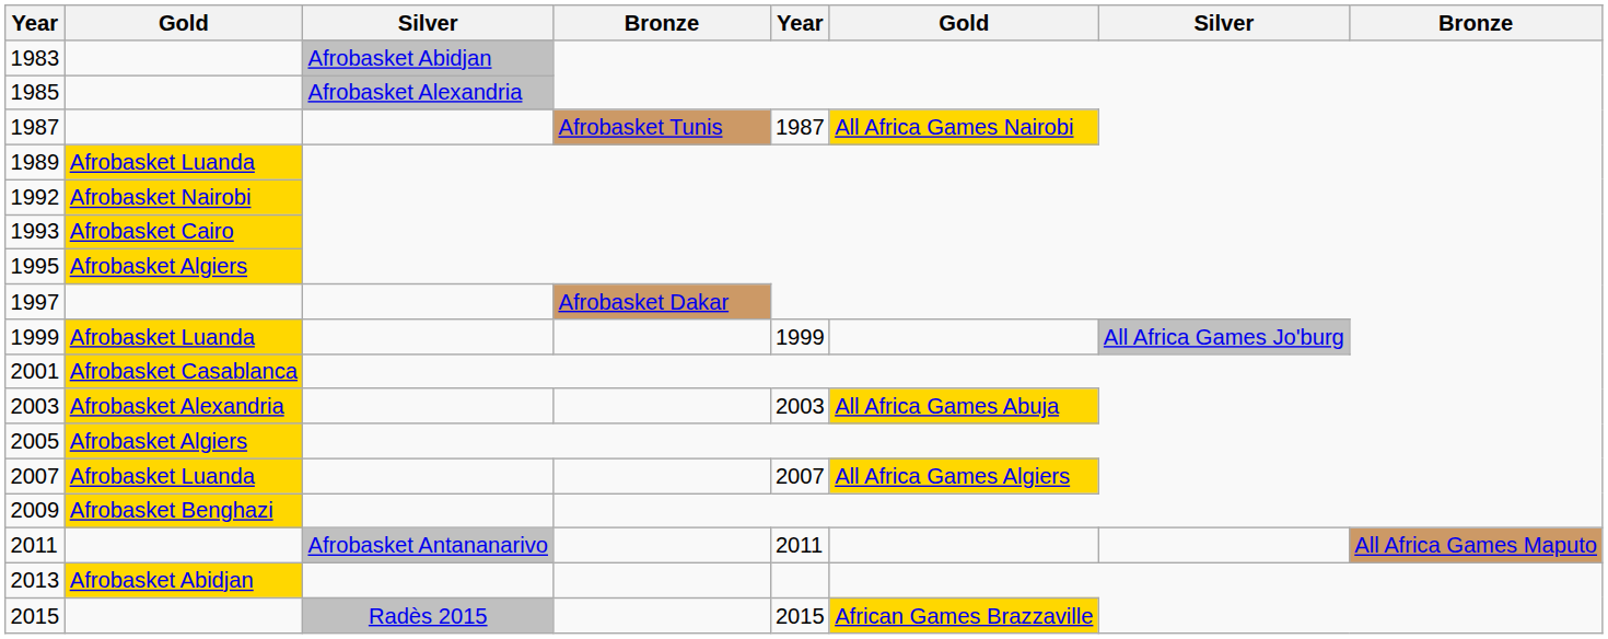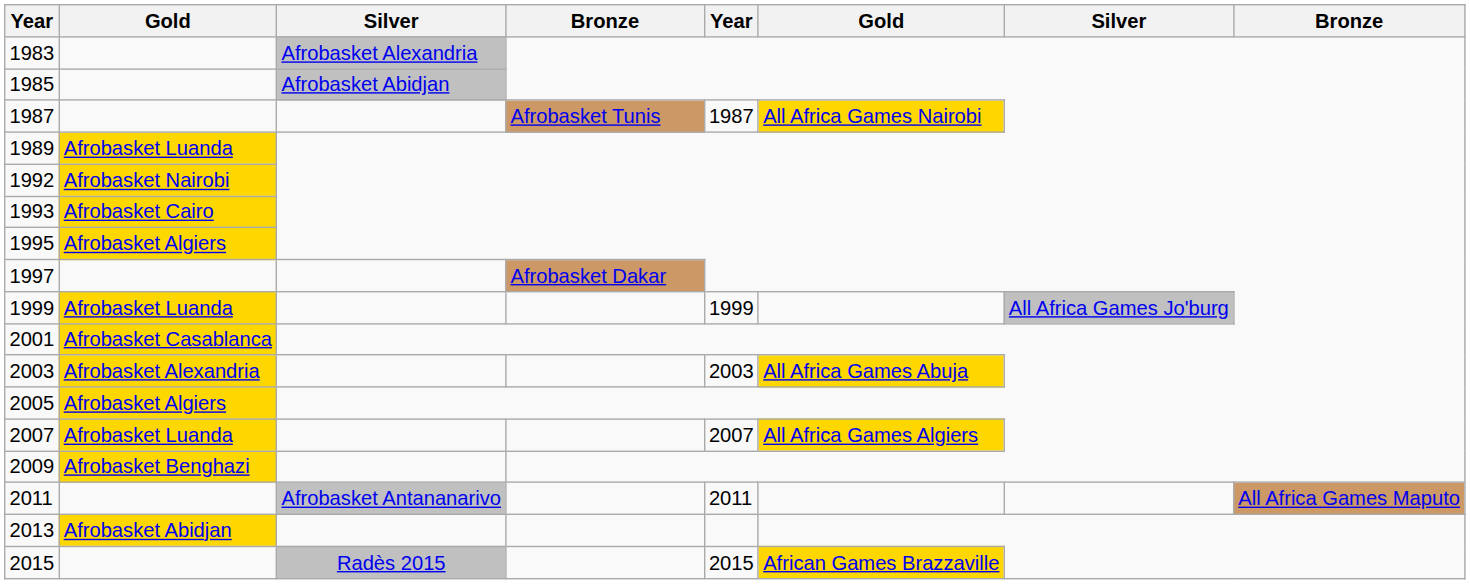1983 | column 3: Afrobasket Abidjan -> Afrobasket Alexandria
1985 | column 3: Afrobasket Alexandria -> Afrobasket Abidjan
